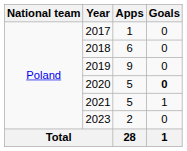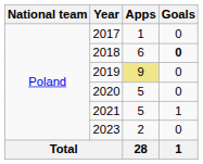2018 | Goals: normal -> bold
2019 | Apps: no background -> khaki background
2020 | Goals: bold -> normal
